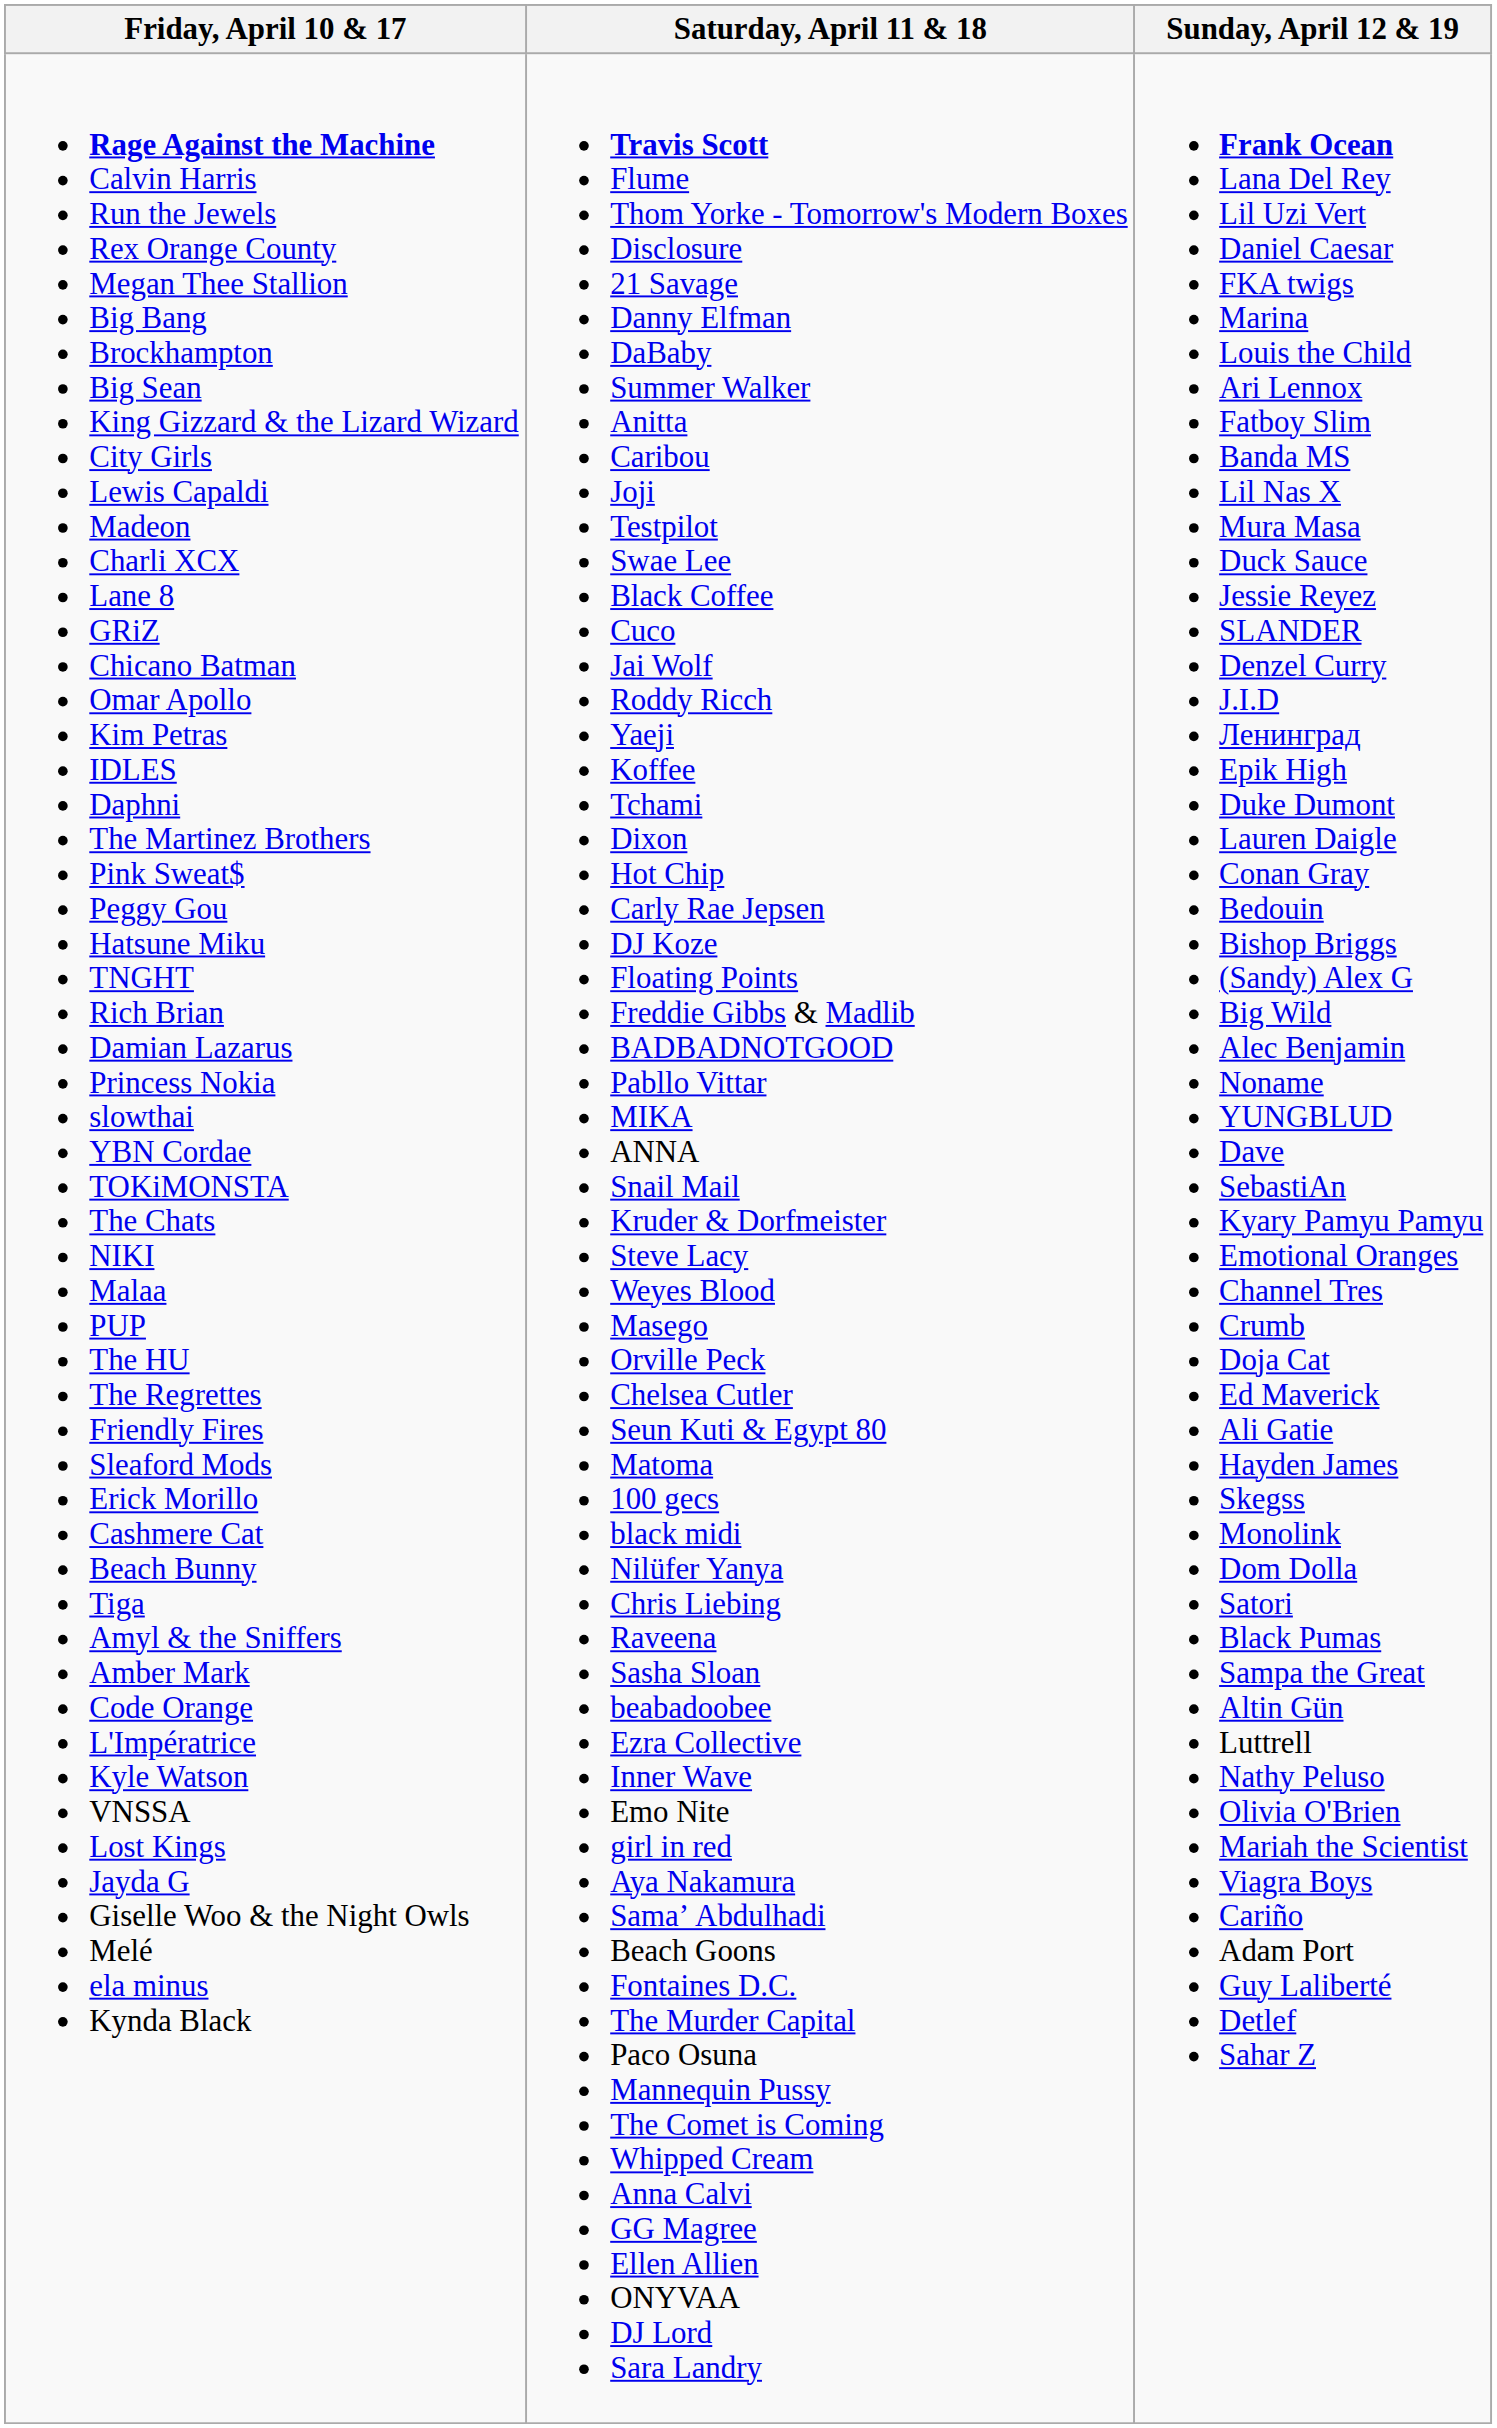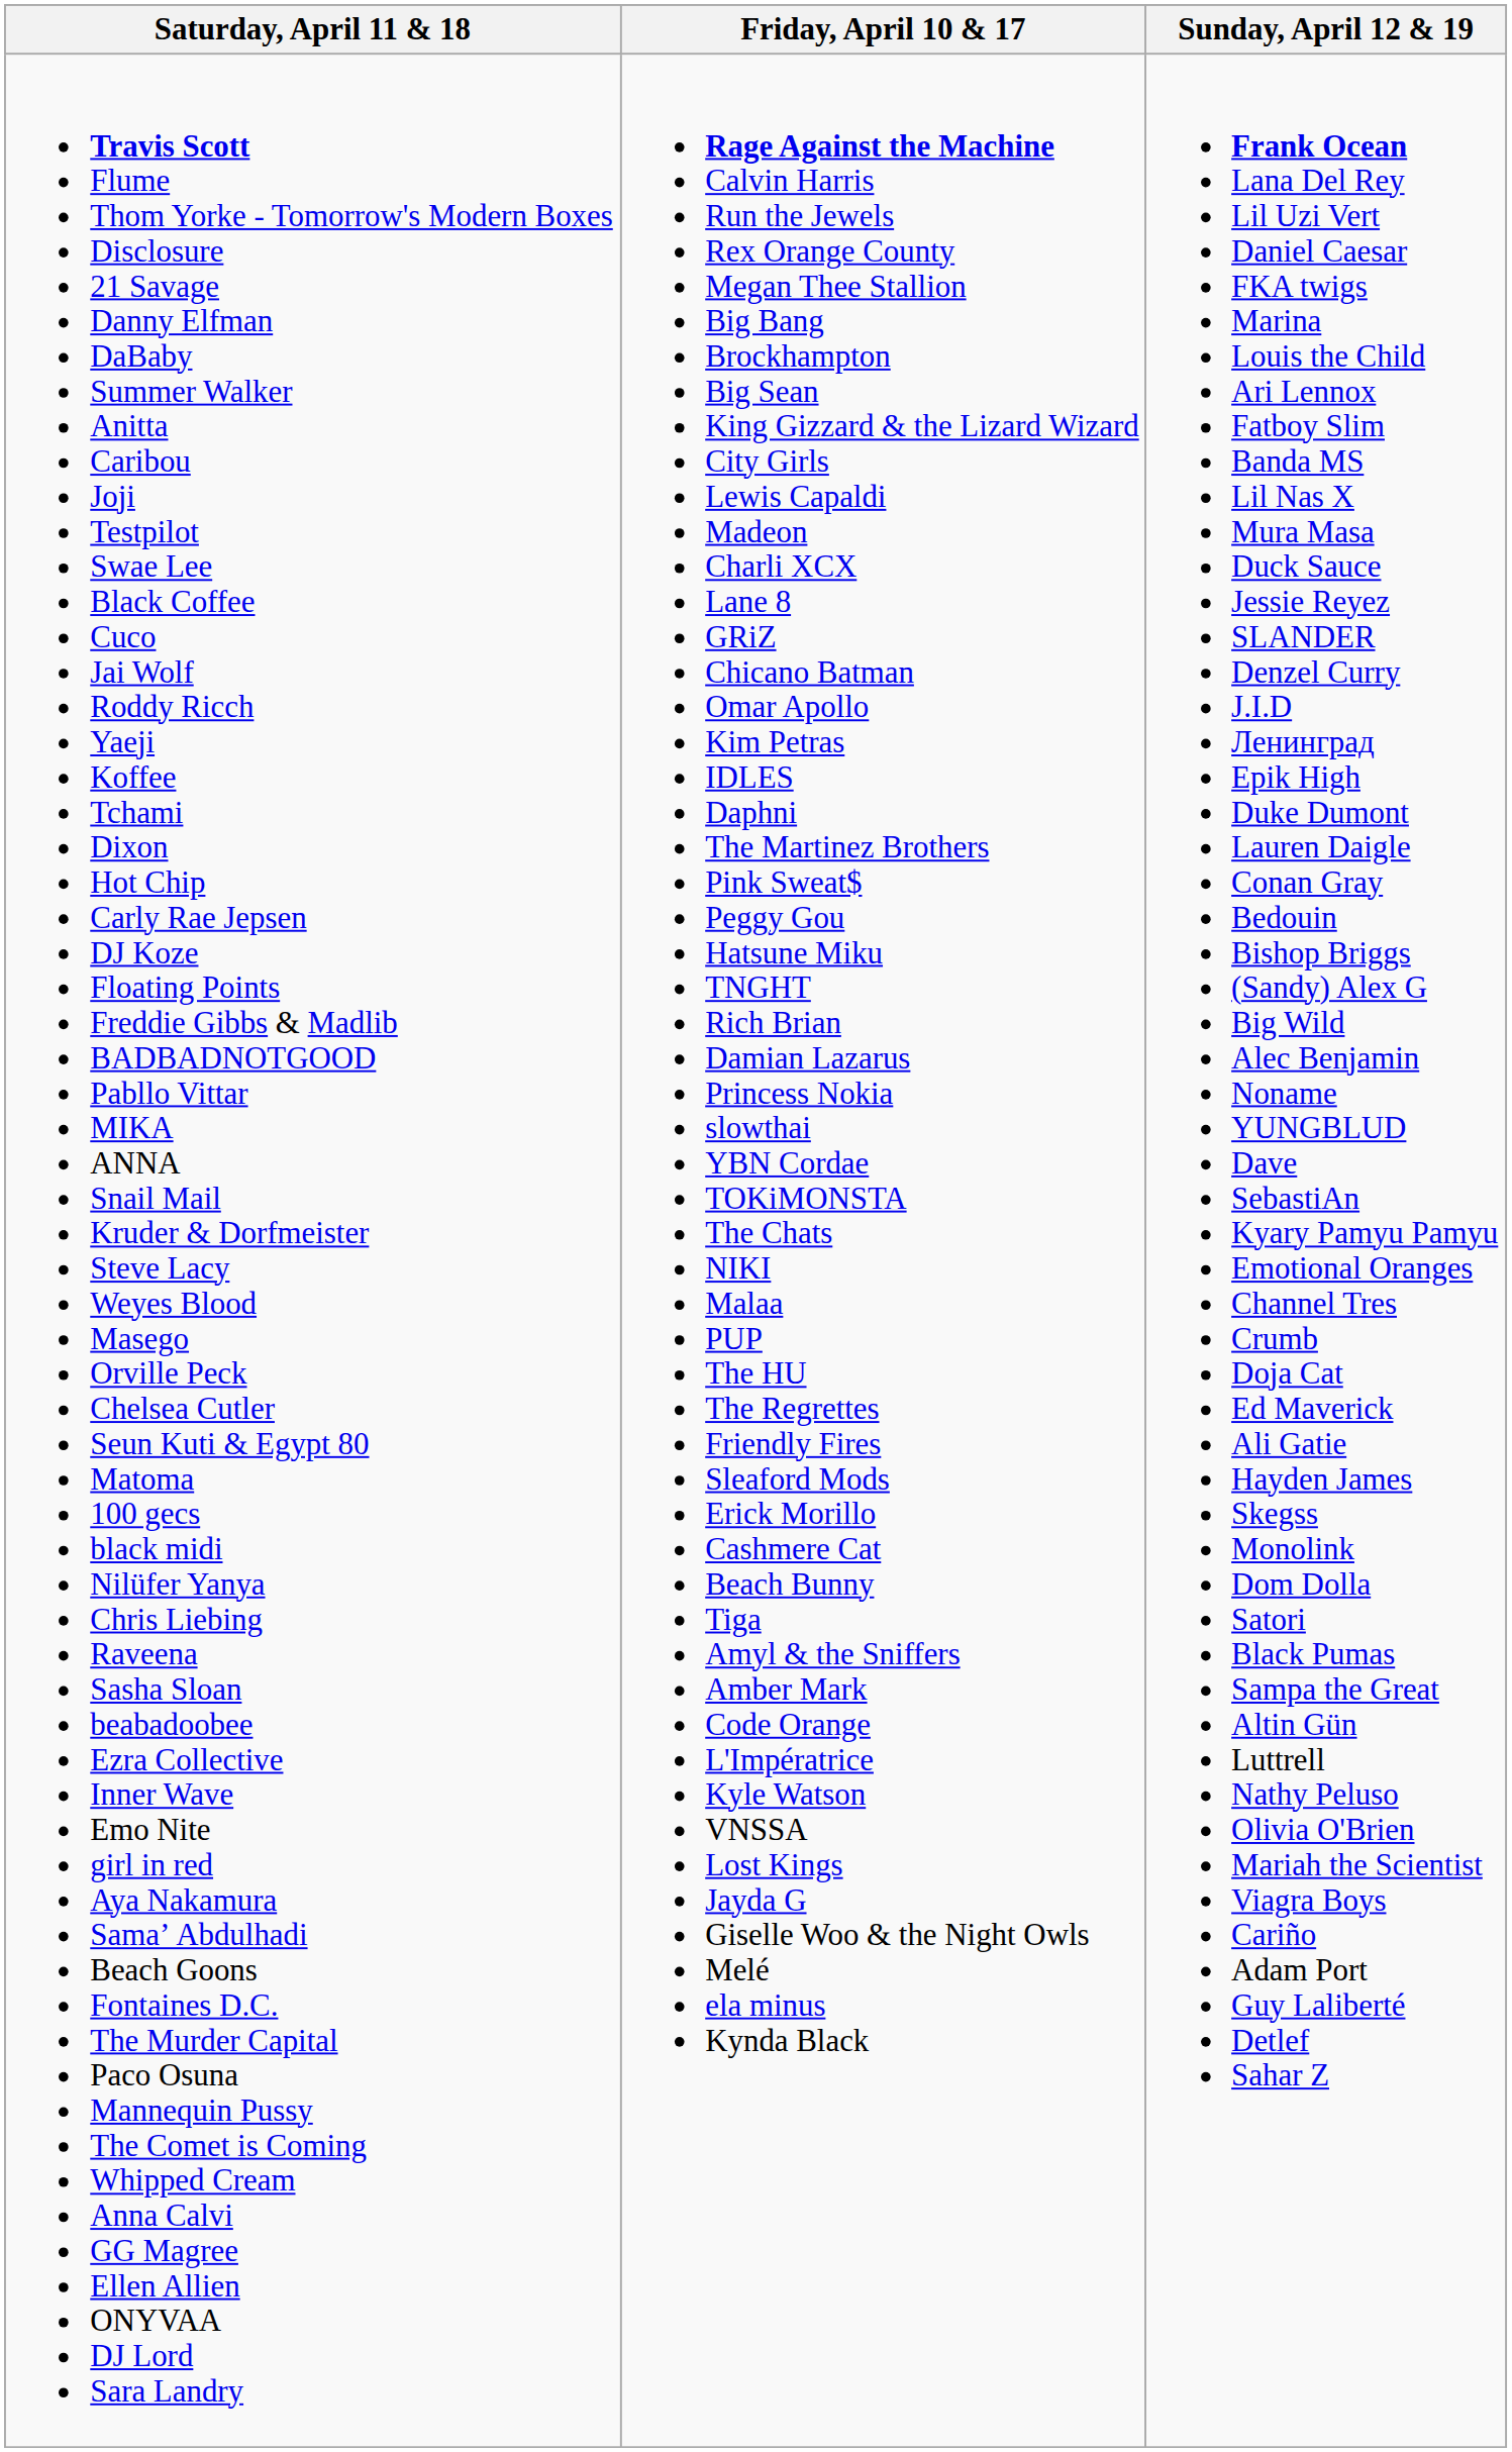columns swapped: Friday, April 10 & 17 <-> Saturday, April 11 & 18
